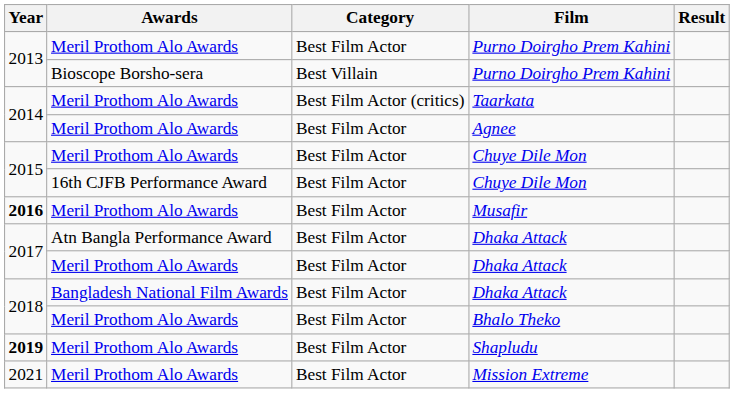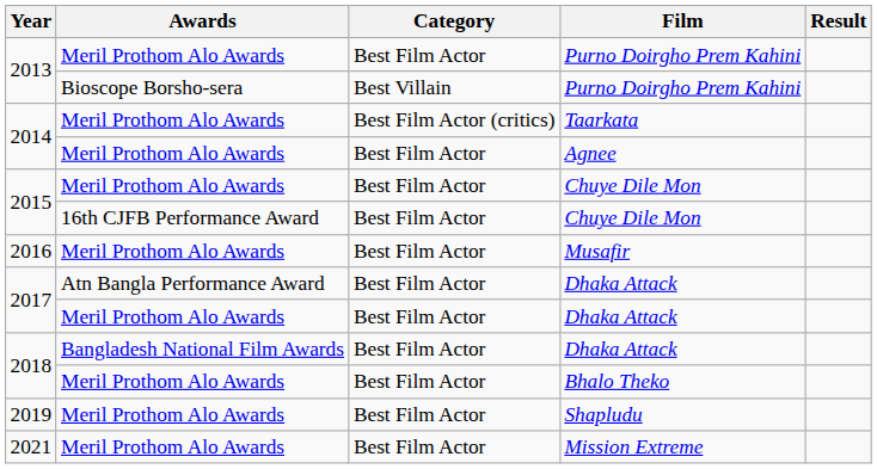Musafir | Year: bold -> normal
Shapludu | Year: bold -> normal
